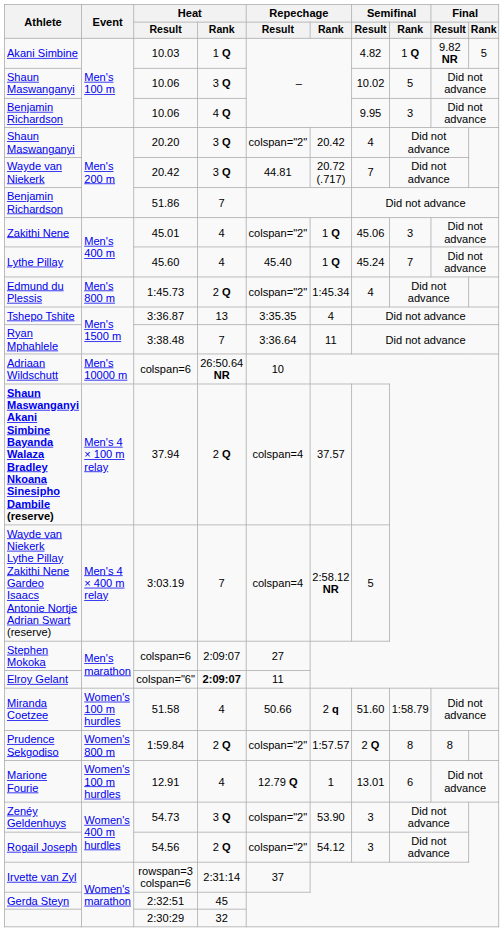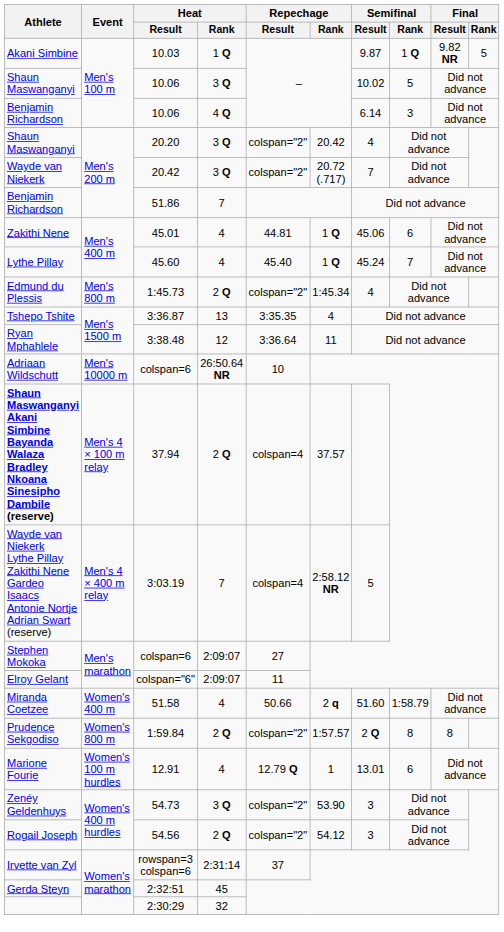Akani Simbine | Semifinal / Result: 4.82 -> 9.87
Benjamin Richardson / 10.06 | Semifinal / Result: 9.95 -> 6.14
Wayde van Niekerk | Repechage / Result: 44.81 -> colspan="2"
Zakithi Nene | Repechage / Result: colspan="2" -> 44.81
Zakithi Nene | Semifinal / Rank: 3 -> 6
Ryan Mphahlele | Heat / Rank: 7 -> 12
Elroy Gelant | Heat / Rank: bold -> normal
Miranda Coetzee | Event: Women's 100 m hurdles -> Women's 400 m
